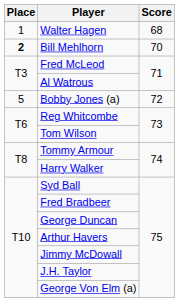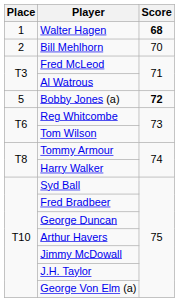Walter Hagen | Score: normal -> bold
Bill Mehlhorn | Place: bold -> normal
Bobby Jones (a) | Score: normal -> bold
